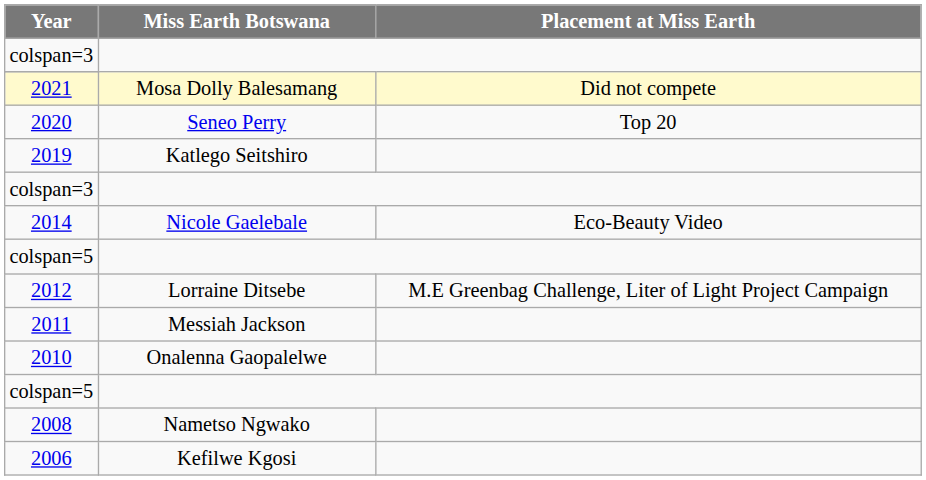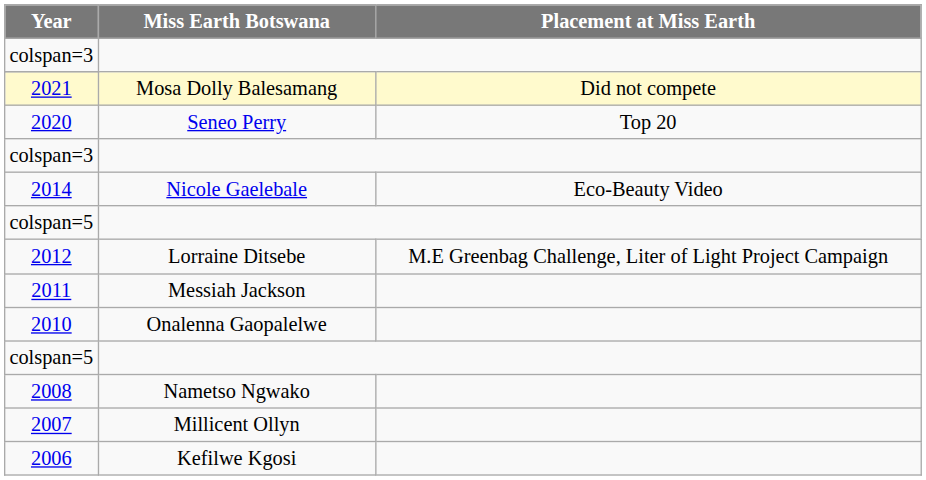- row: 2019 | Katlego Seitshiro
+ row: 2007 | Millicent Ollyn
